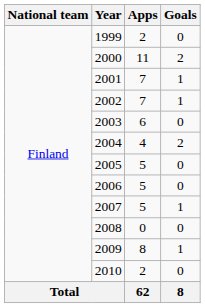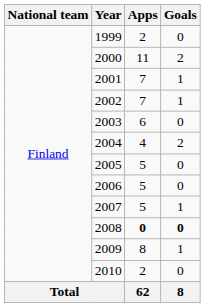2008 | Apps: normal -> bold
2008 | Goals: normal -> bold
